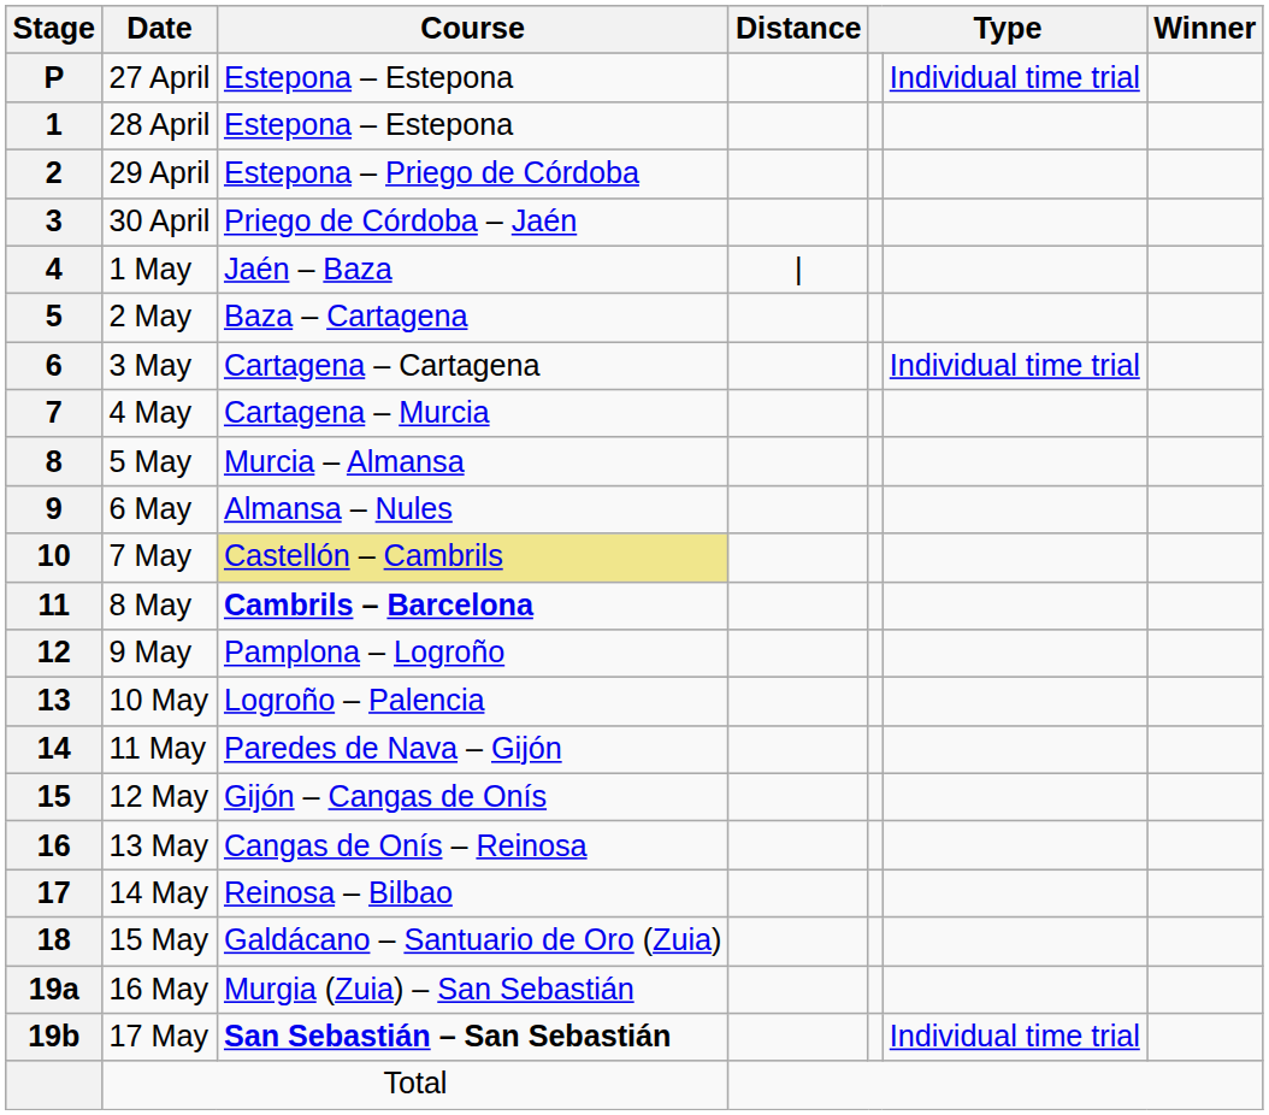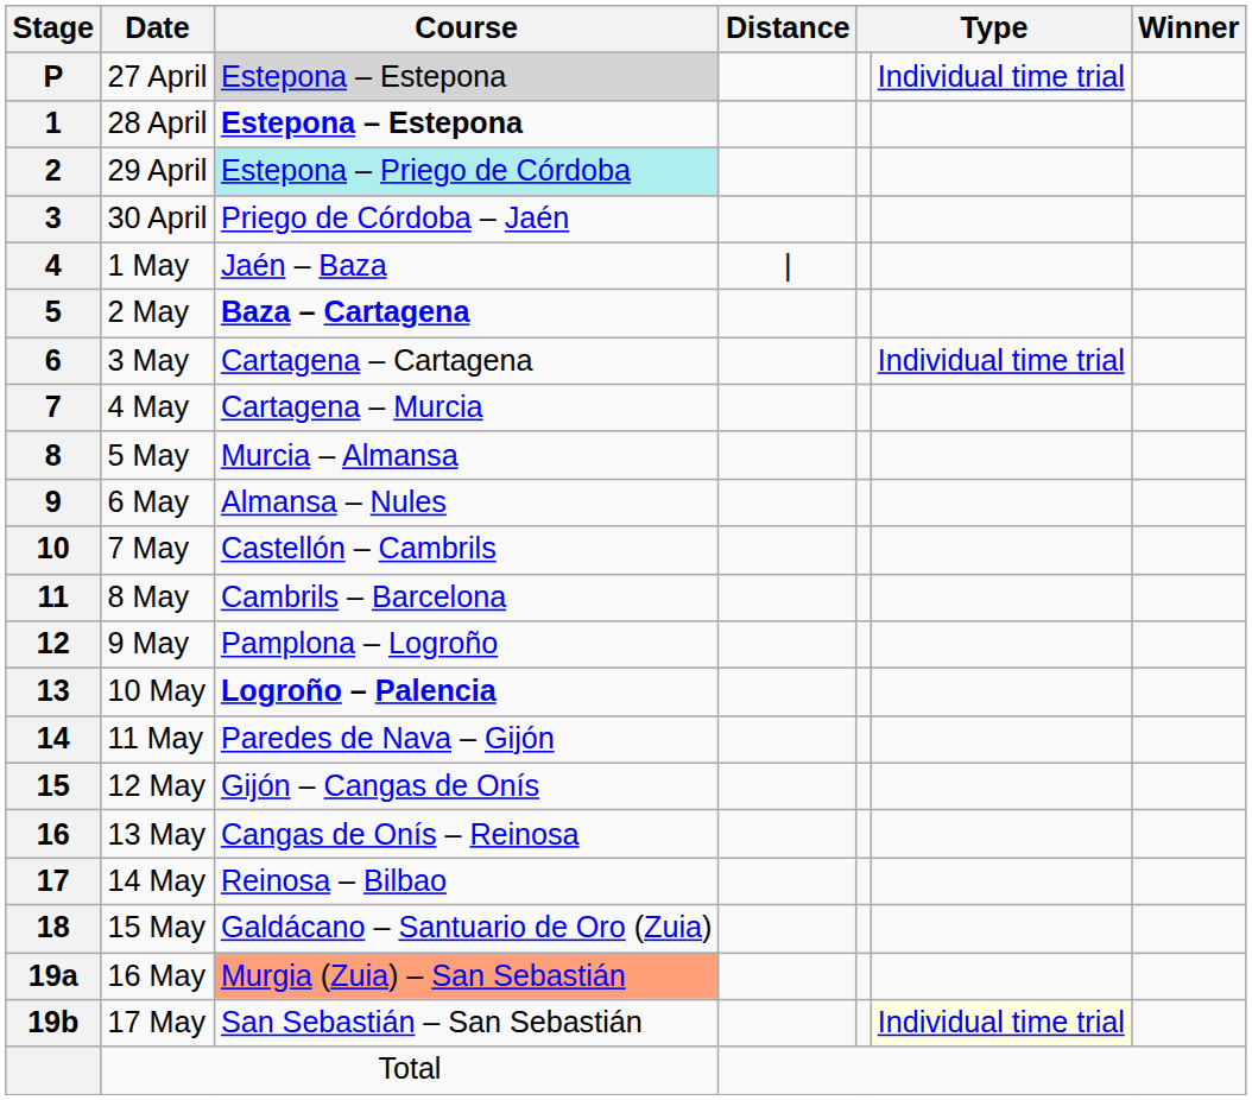27 April | Course: no background -> lightgrey background
28 April | Course: normal -> bold
29 April | Course: no background -> paleturquoise background
2 May | Course: normal -> bold
7 May | Course: khaki background -> no background
8 May | Course: bold -> normal
10 May | Course: normal -> bold
16 May | Course: no background -> lightsalmon background
17 May | Course: bold -> normal
17 May | column 6: no background -> lightyellow background
